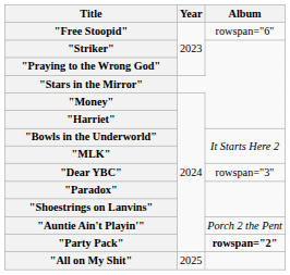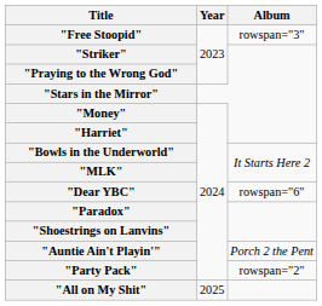"Free Stoopid" | Album: rowspan="6" -> rowspan="3"
"Dear YBC" | Album: rowspan="3" -> rowspan="6"
"Party Pack" | Album: bold -> normal
